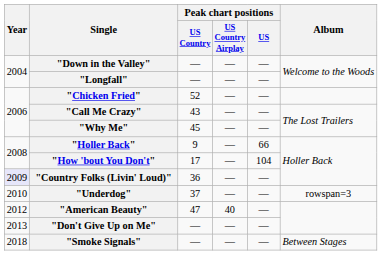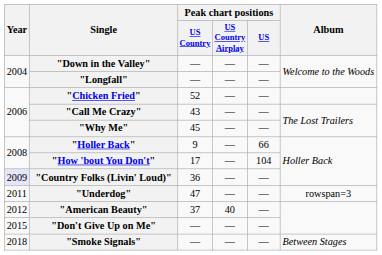"Underdog" | Year: 2010 -> 2011
"Underdog" | Peak chart positions / US Country: 37 -> 47
"American Beauty" | Peak chart positions / US Country: 47 -> 37
"Don't Give Up on Me" | Year: 2013 -> 2015
